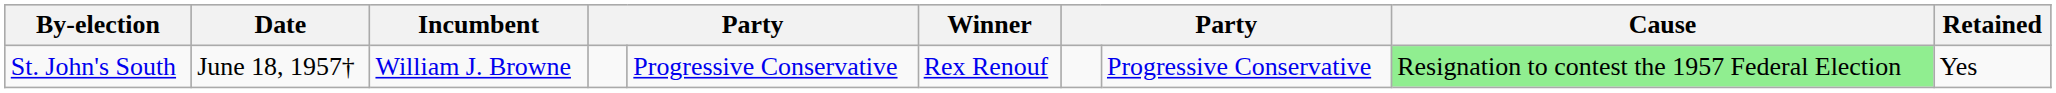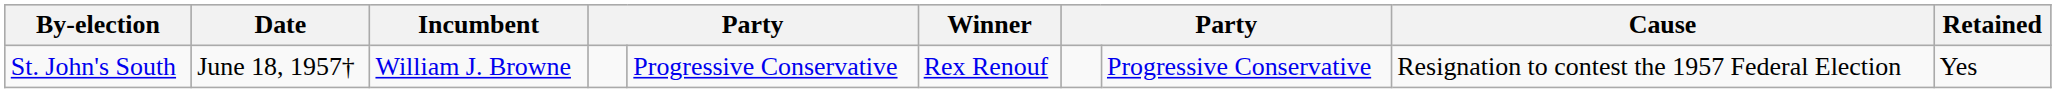St. John's South | Cause: lightgreen background -> no background
